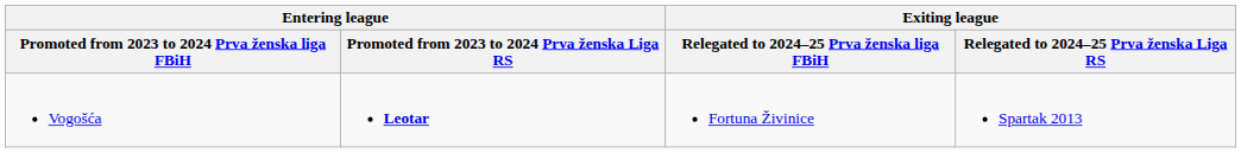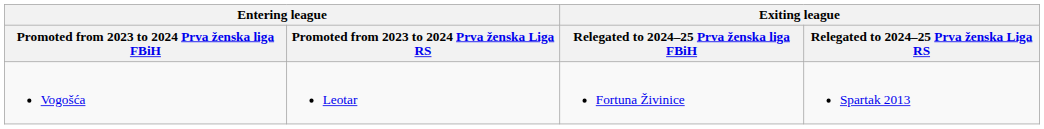Vogošća | column 2: bold -> normal
